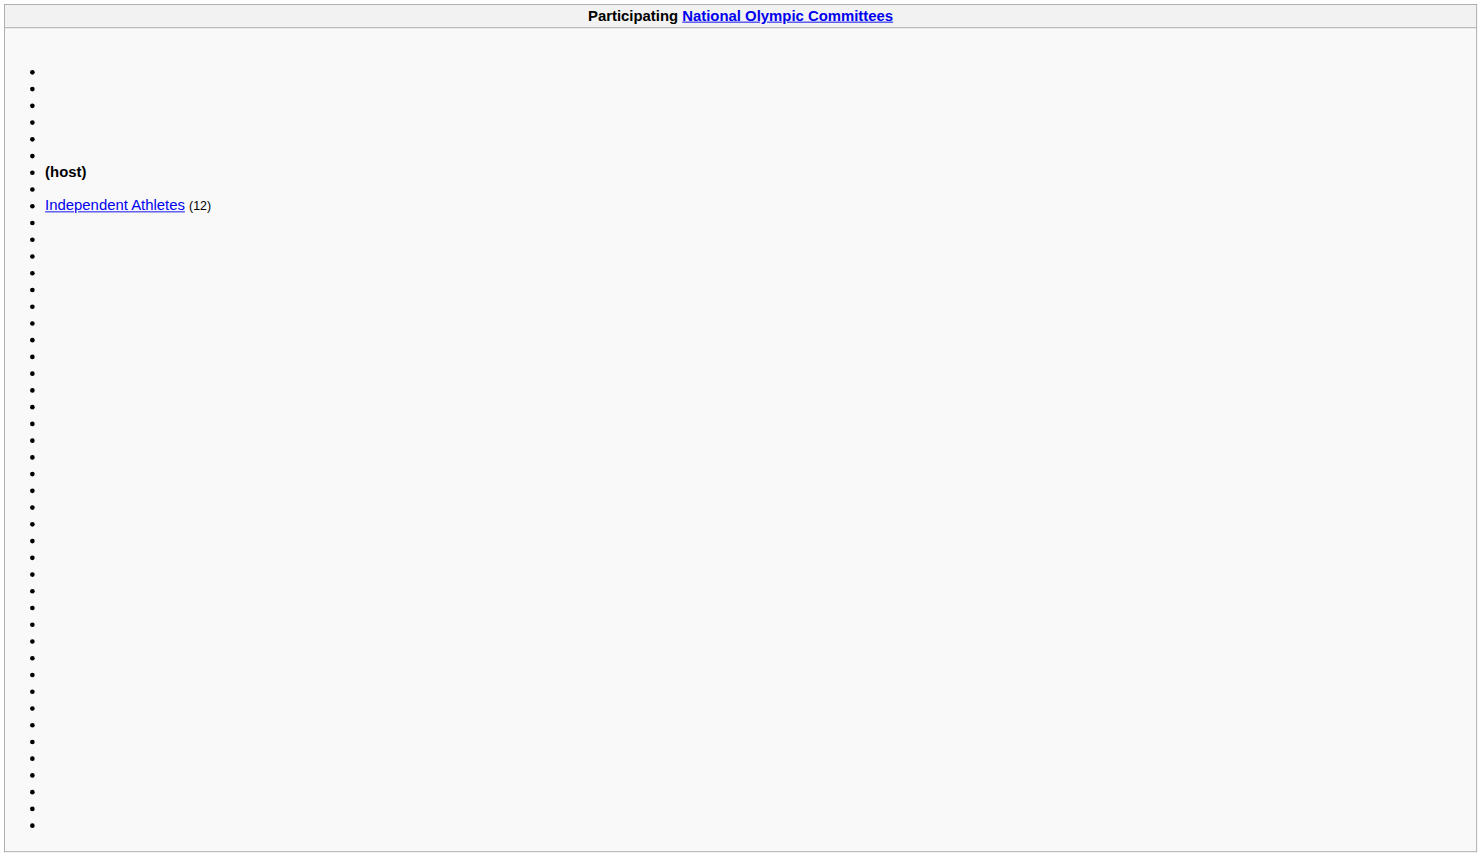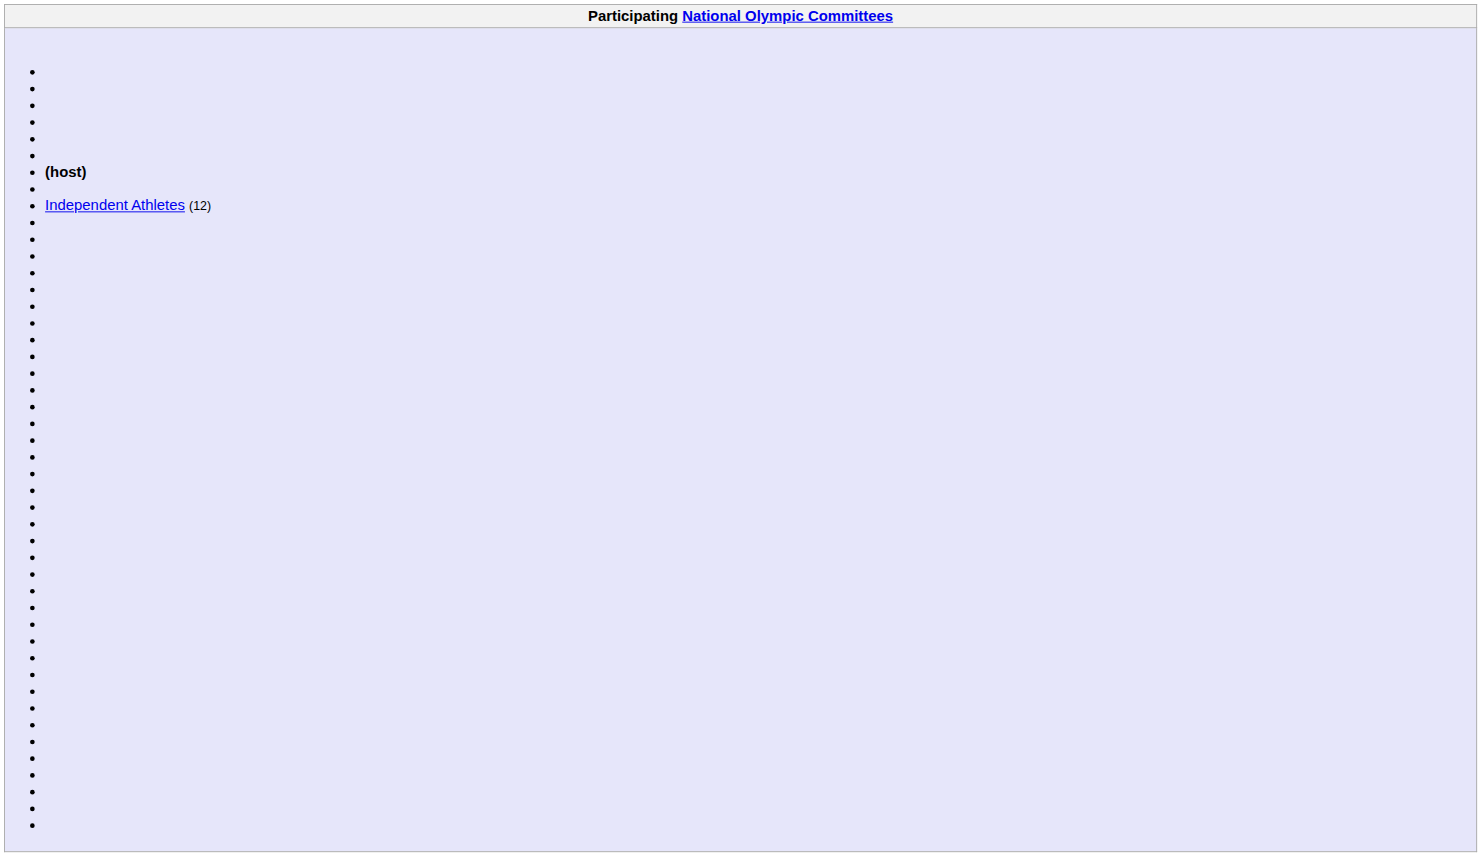row 2 | column 1: no background -> lavender background
